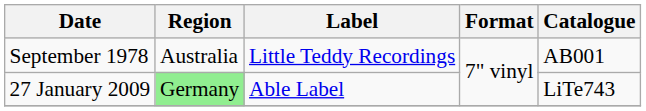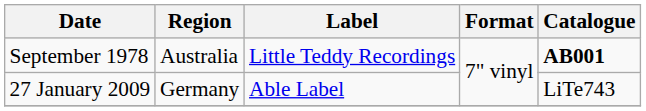September 1978 | Catalogue: normal -> bold
27 January 2009 | Region: lightgreen background -> no background
